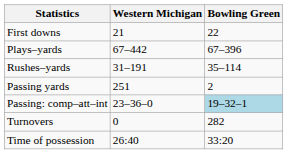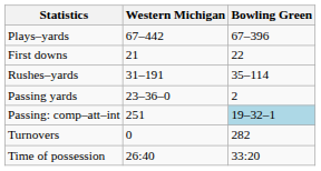rows swapped: First downs <-> Plays–yards
Passing yards | Western Michigan: 251 -> 23–36–0
Passing: comp–att–int | Western Michigan: 23–36–0 -> 251
